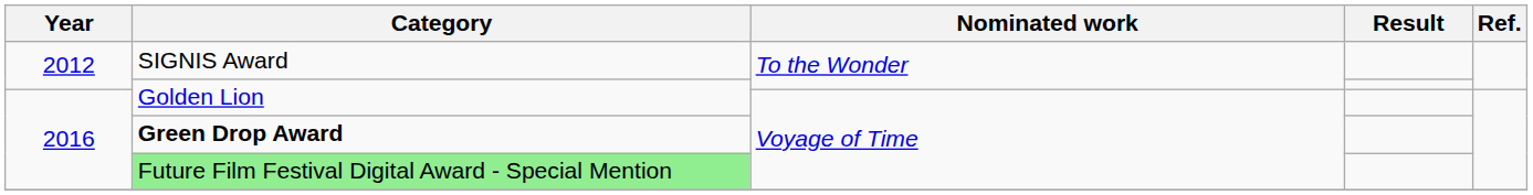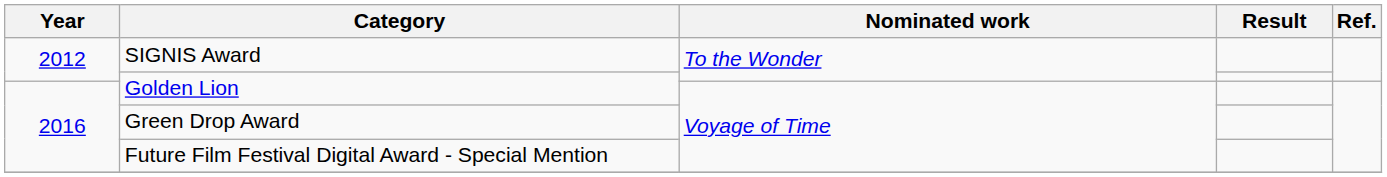Green Drop Award | Category: bold -> normal
Future Film Festival Digital Award - Special Mention | Category: lightgreen background -> no background
